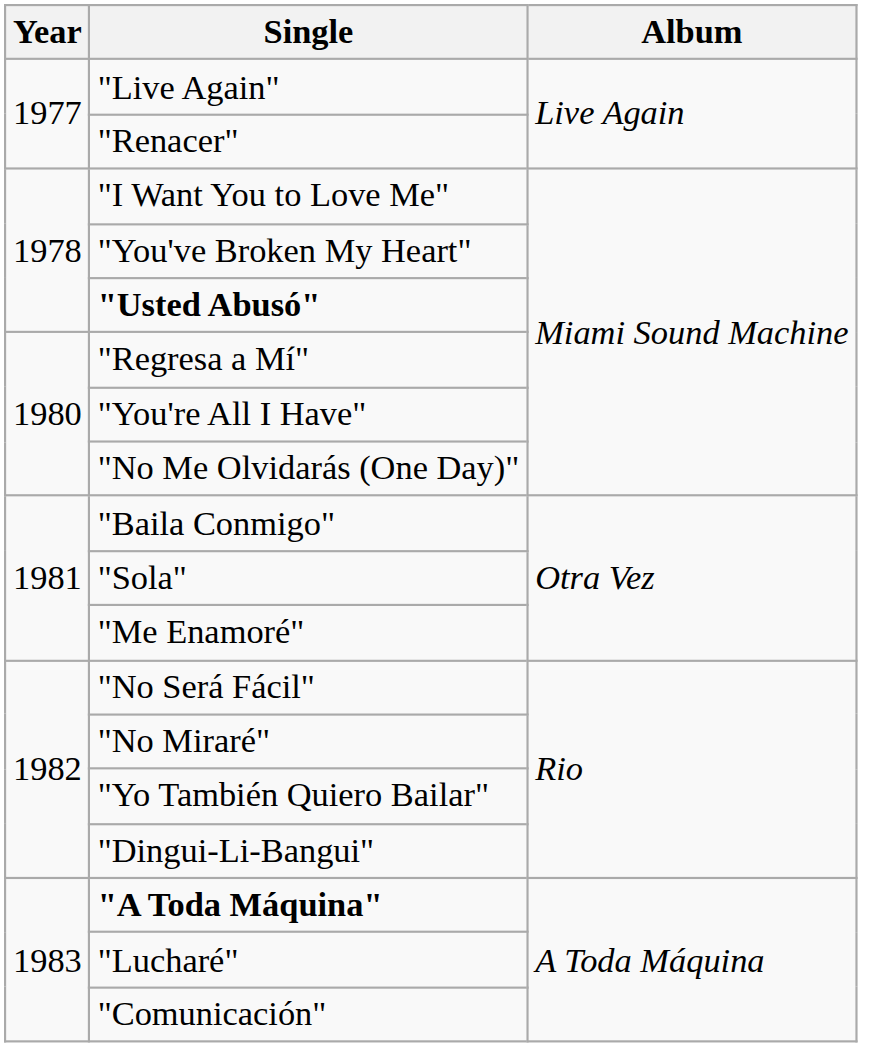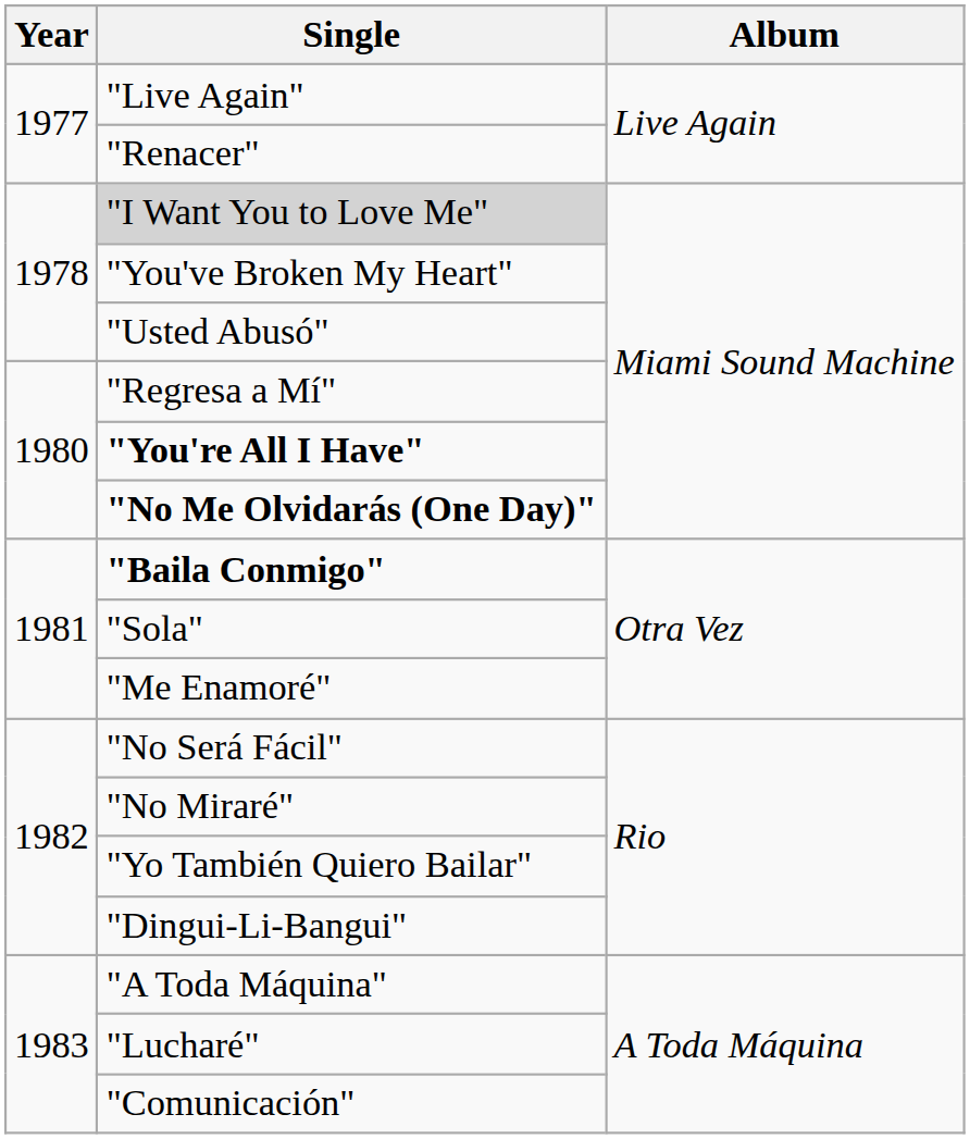"I Want You to Love Me" | Single: no background -> lightgrey background
"Usted Abusó" | Single: bold -> normal
"You're All I Have" | Single: normal -> bold
"No Me Olvidarás (One Day)" | Single: normal -> bold
"Baila Conmigo" | Single: normal -> bold
"A Toda Máquina" | Single: bold -> normal
